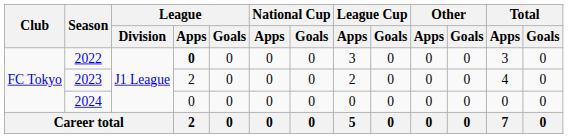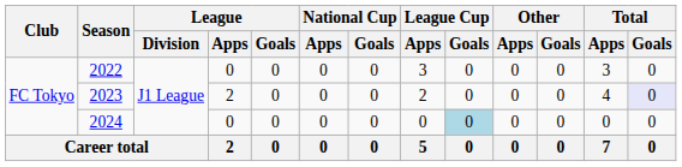2022 | League / Apps: bold -> normal
2023 | Total / Goals: no background -> lavender background
2024 | League Cup / Goals: no background -> lightblue background
